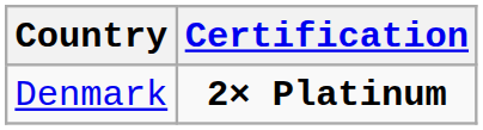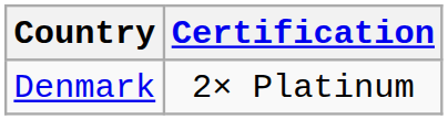Denmark | Certification: bold -> normal
